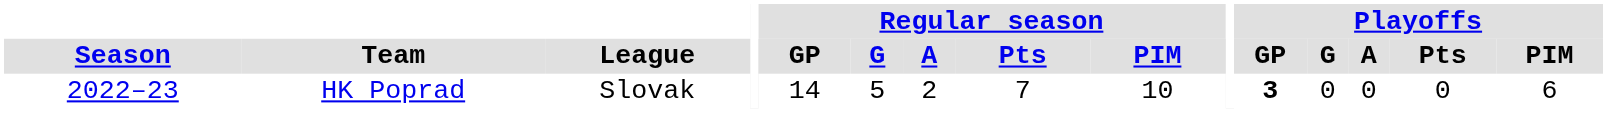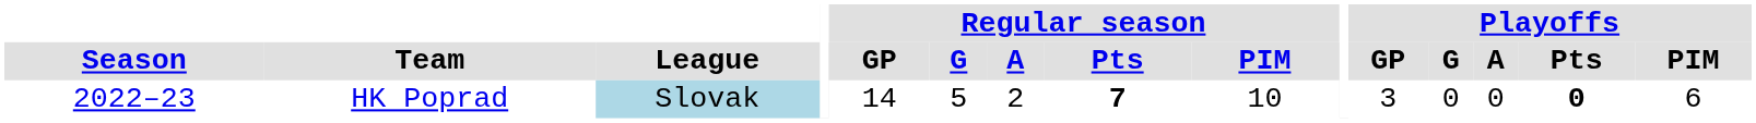HK Poprad | League: no background -> lightblue background
HK Poprad | Regular season / Pts: normal -> bold
HK Poprad | Playoffs / GP: bold -> normal
HK Poprad | Playoffs / Pts: normal -> bold
